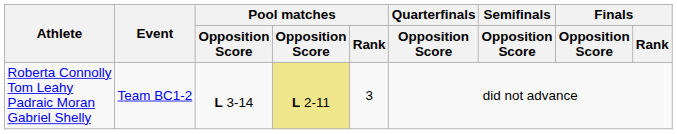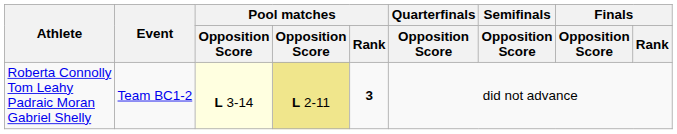Roberta Connolly Tom Leahy Padraic Moran Gabriel Shelly | column 3: no background -> lightyellow background
Roberta Connolly Tom Leahy Padraic Moran Gabriel Shelly | Pool matches / Rank: normal -> bold
